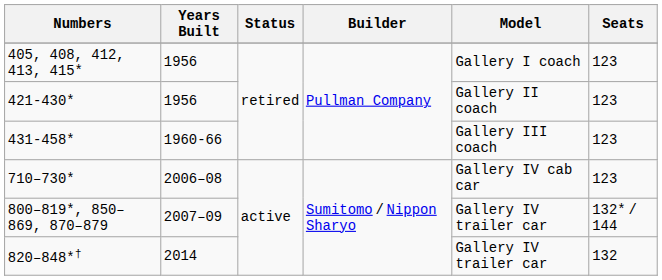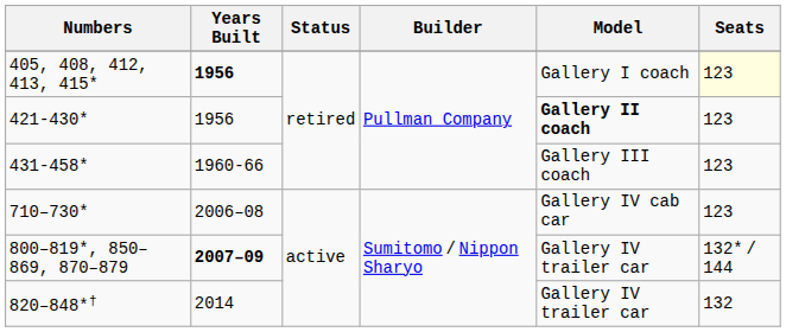405, 408, 412, 413, 415* | Years Built: normal -> bold
405, 408, 412, 413, 415* | Seats: no background -> lightyellow background
421-430* | Model: normal -> bold
800–819*, 850–869, 870–879 | Years Built: normal -> bold
